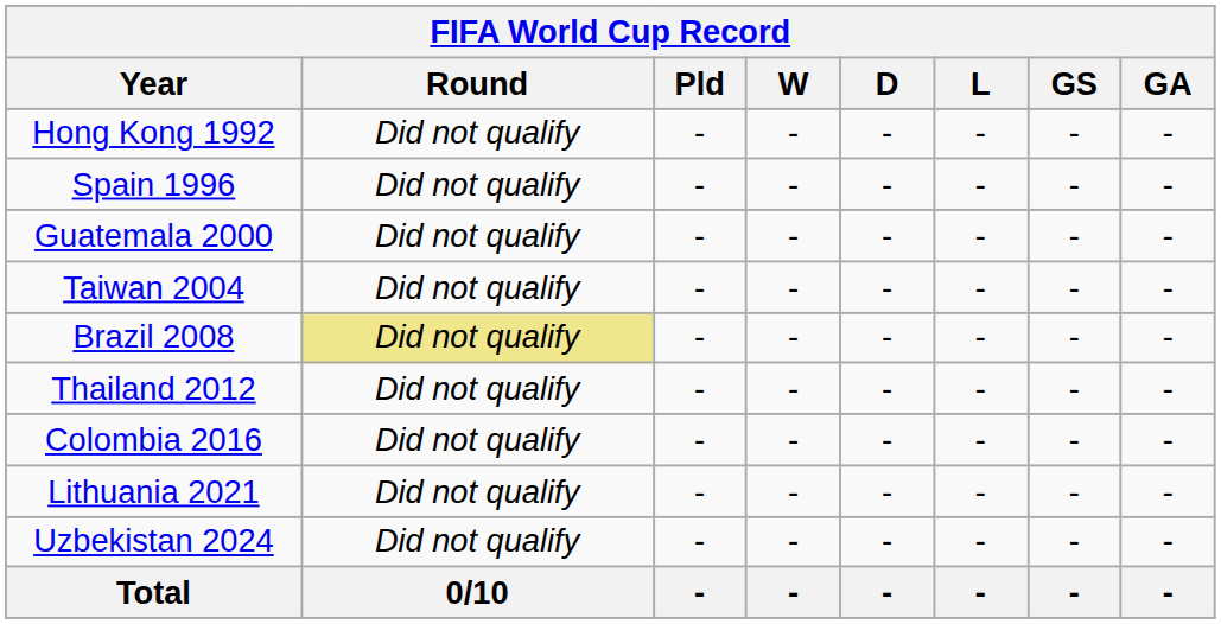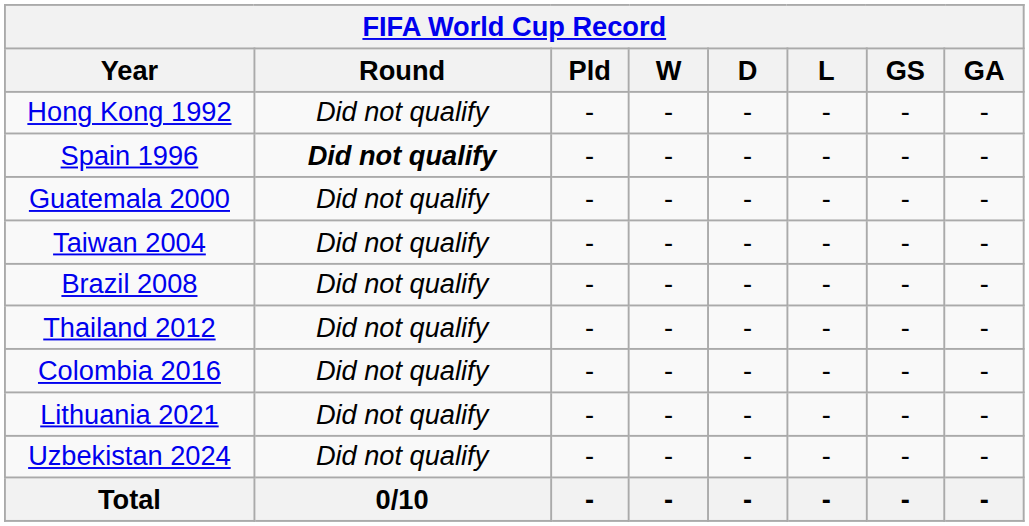Spain 1996 | Round: normal -> bold
Brazil 2008 | Round: khaki background -> no background
